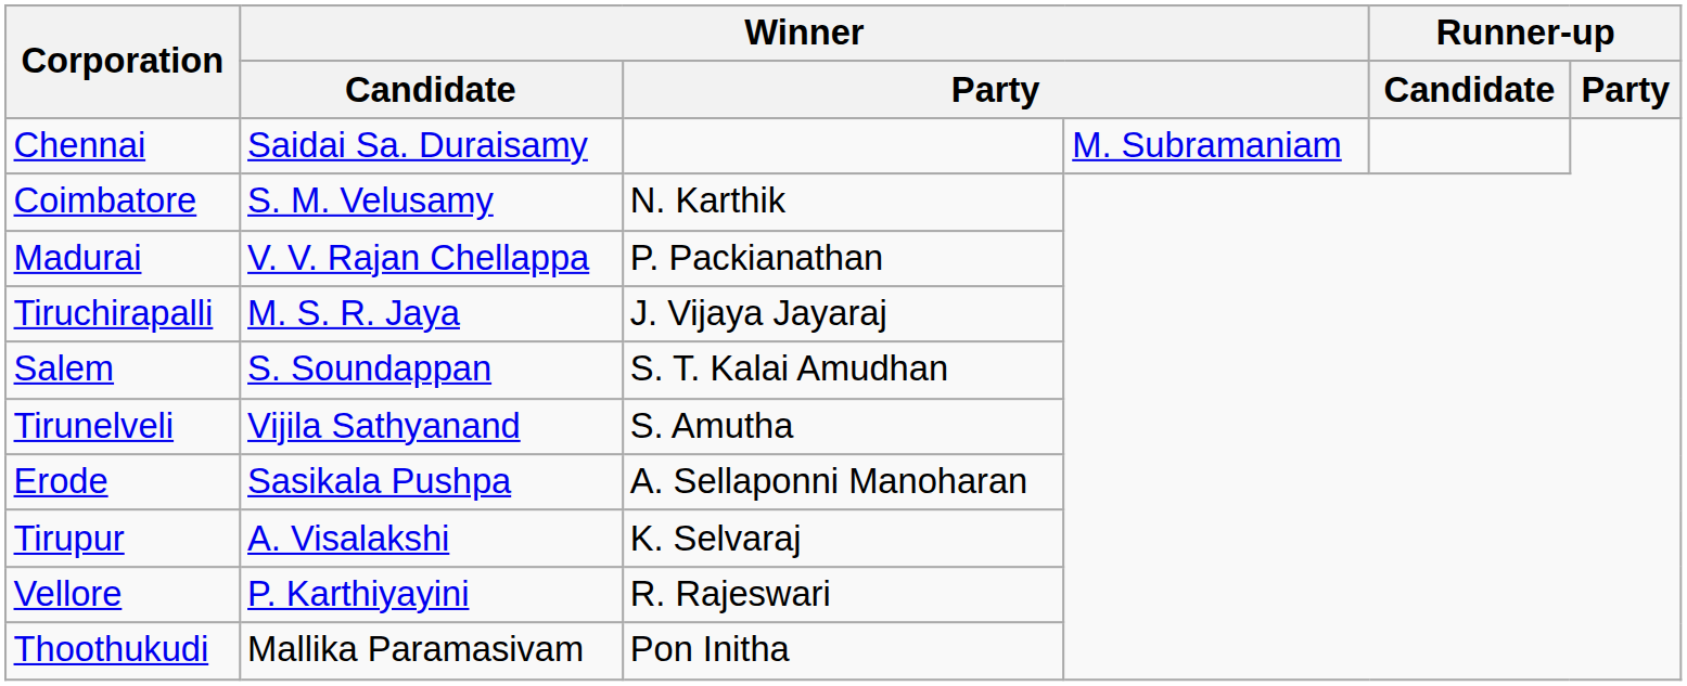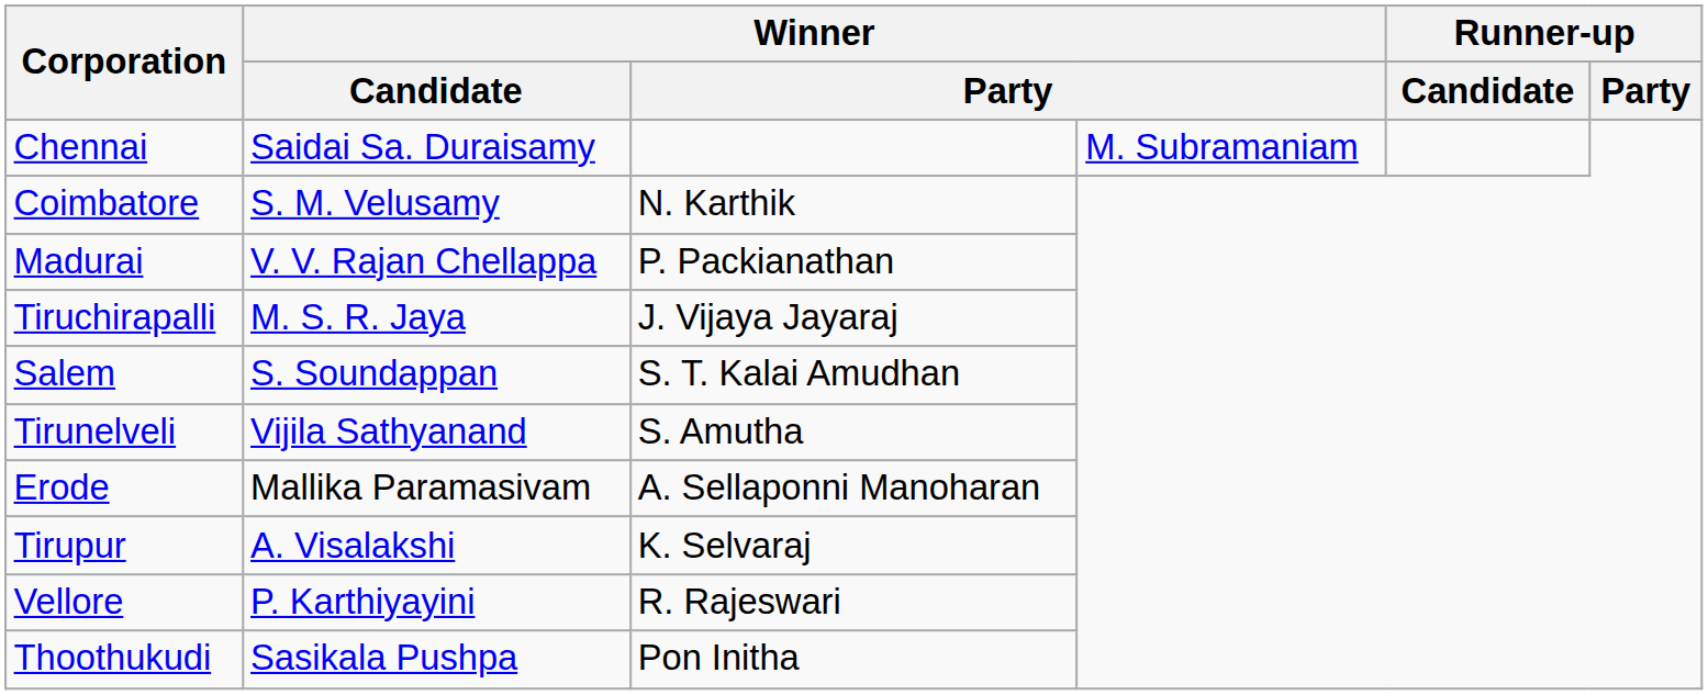Erode | Winner / Candidate: Sasikala Pushpa -> Mallika Paramasivam
Thoothukudi | Winner / Candidate: Mallika Paramasivam -> Sasikala Pushpa
